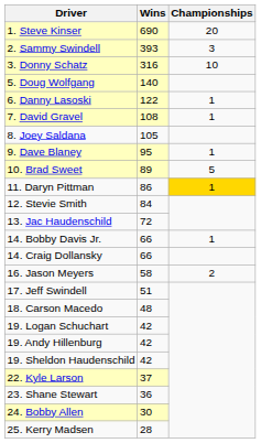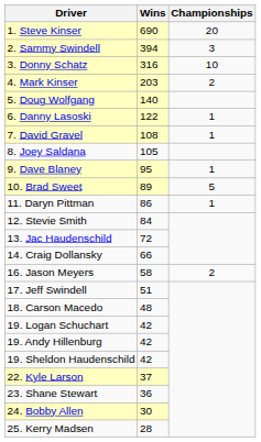2. Sammy Swindell | Wins: 393 -> 394
+ row: 4. Mark Kinser | 203 | 2
11. Daryn Pittman | Championships: gold background -> no background
- row: 14. Bobby Davis Jr. | 66 | 1
